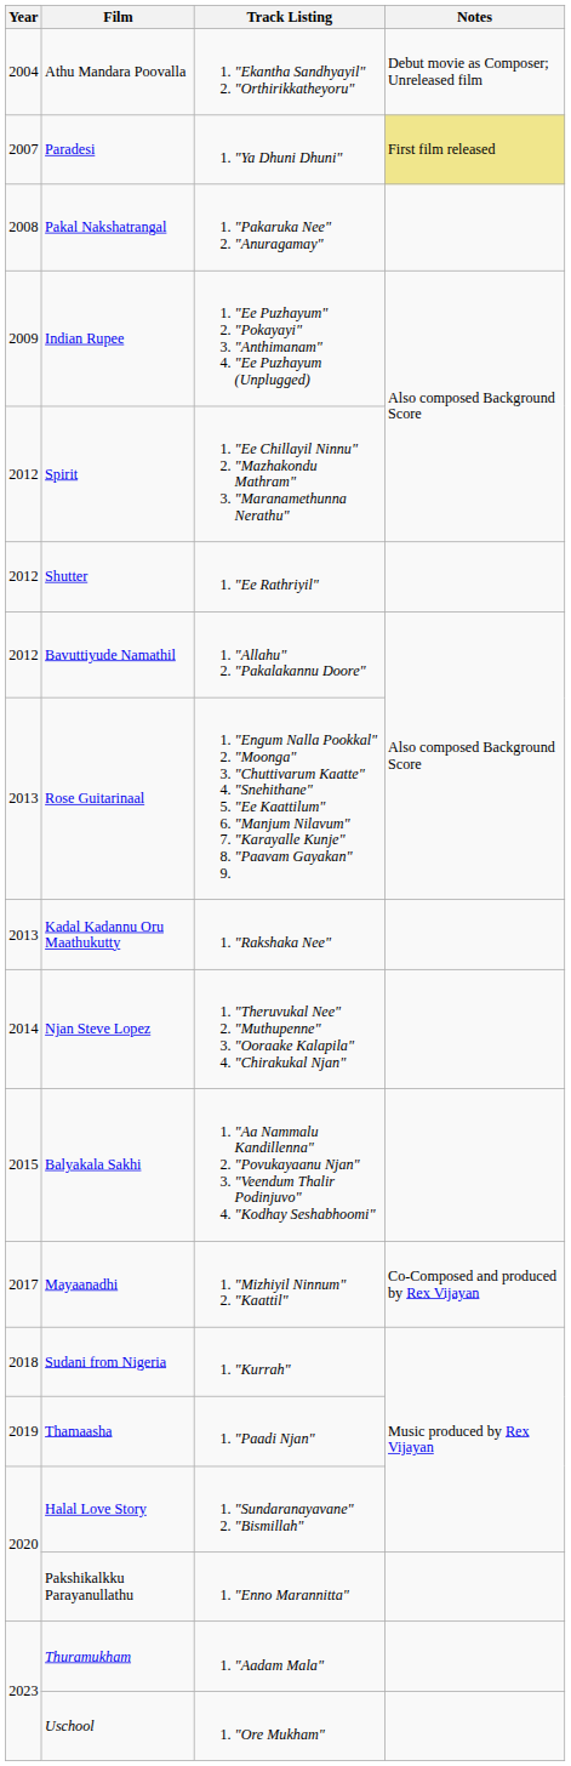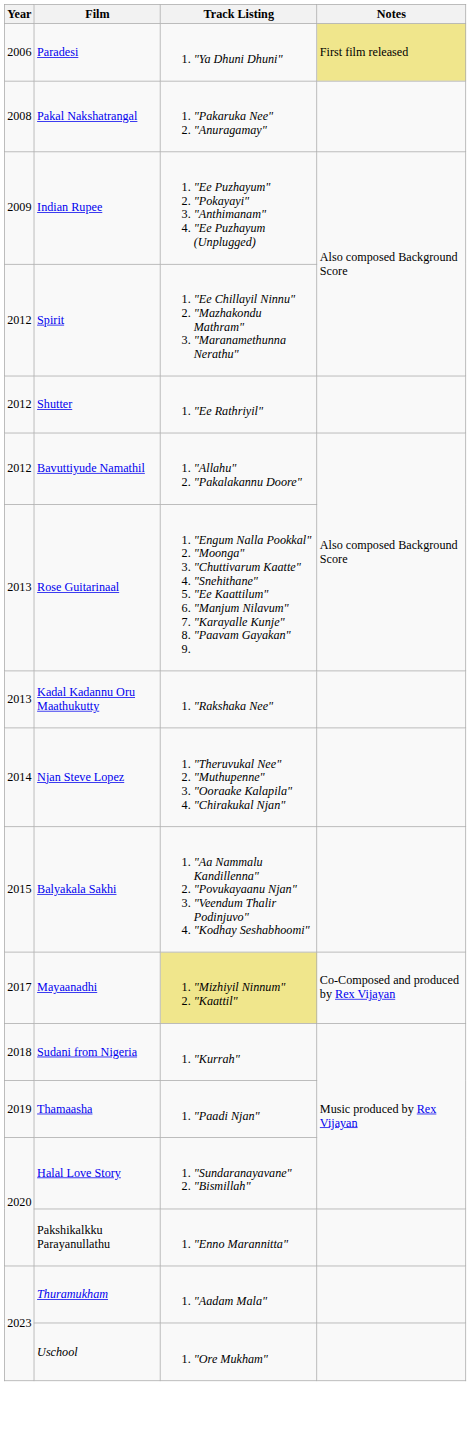- row: 2004 | Athu Mandara Poovalla | "Ekantha Sandhyayil" "Orthirikkatheyoru" | Debut movie as Composer; Unreleased film
Paradesi | Year: 2007 -> 2006
Mayaanadhi | Track Listing: no background -> khaki background
